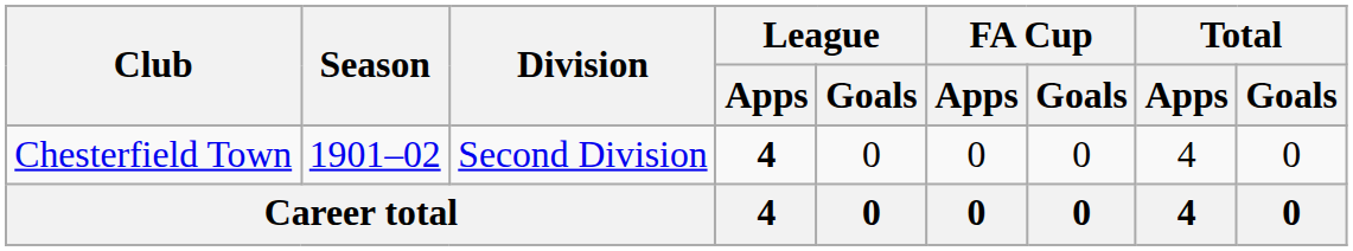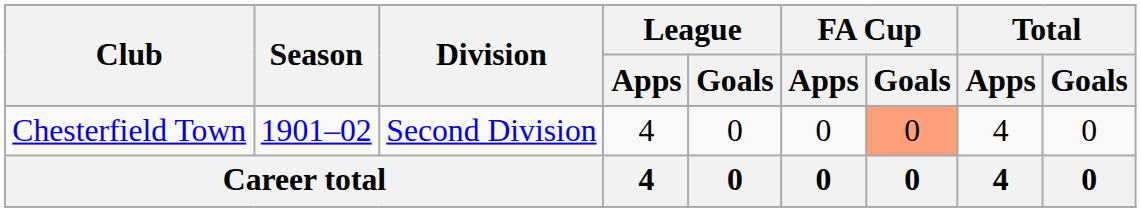Chesterfield Town | League / Apps: bold -> normal
Chesterfield Town | FA Cup / Goals: no background -> lightsalmon background
